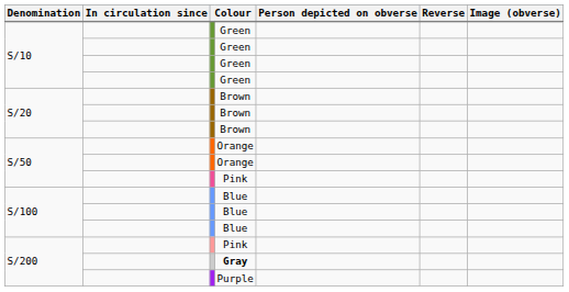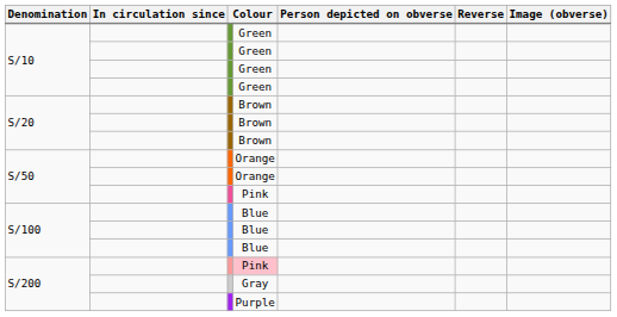S/200 / Pink | column 4: no background -> pink background
Gray | column 4: bold -> normal
